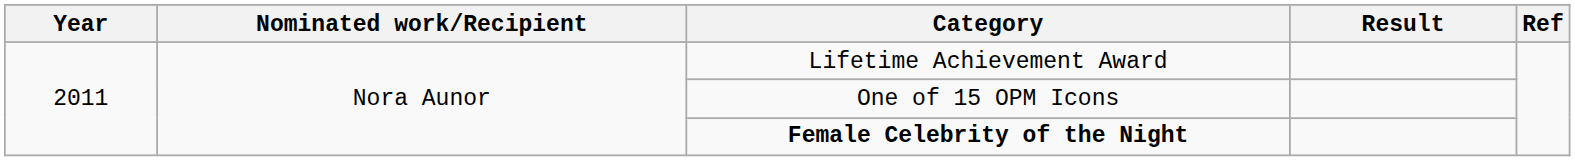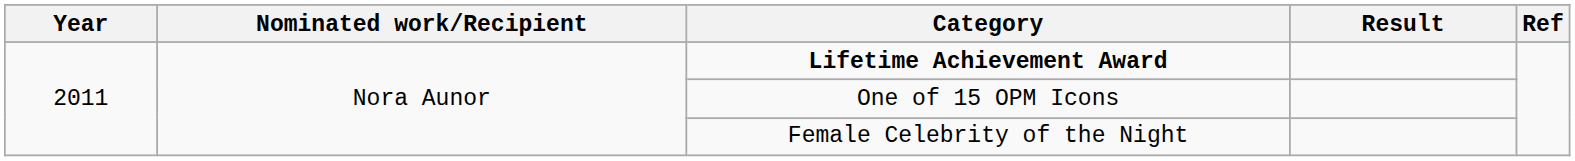Lifetime Achievement Award | Category: normal -> bold
Female Celebrity of the Night | Category: bold -> normal
